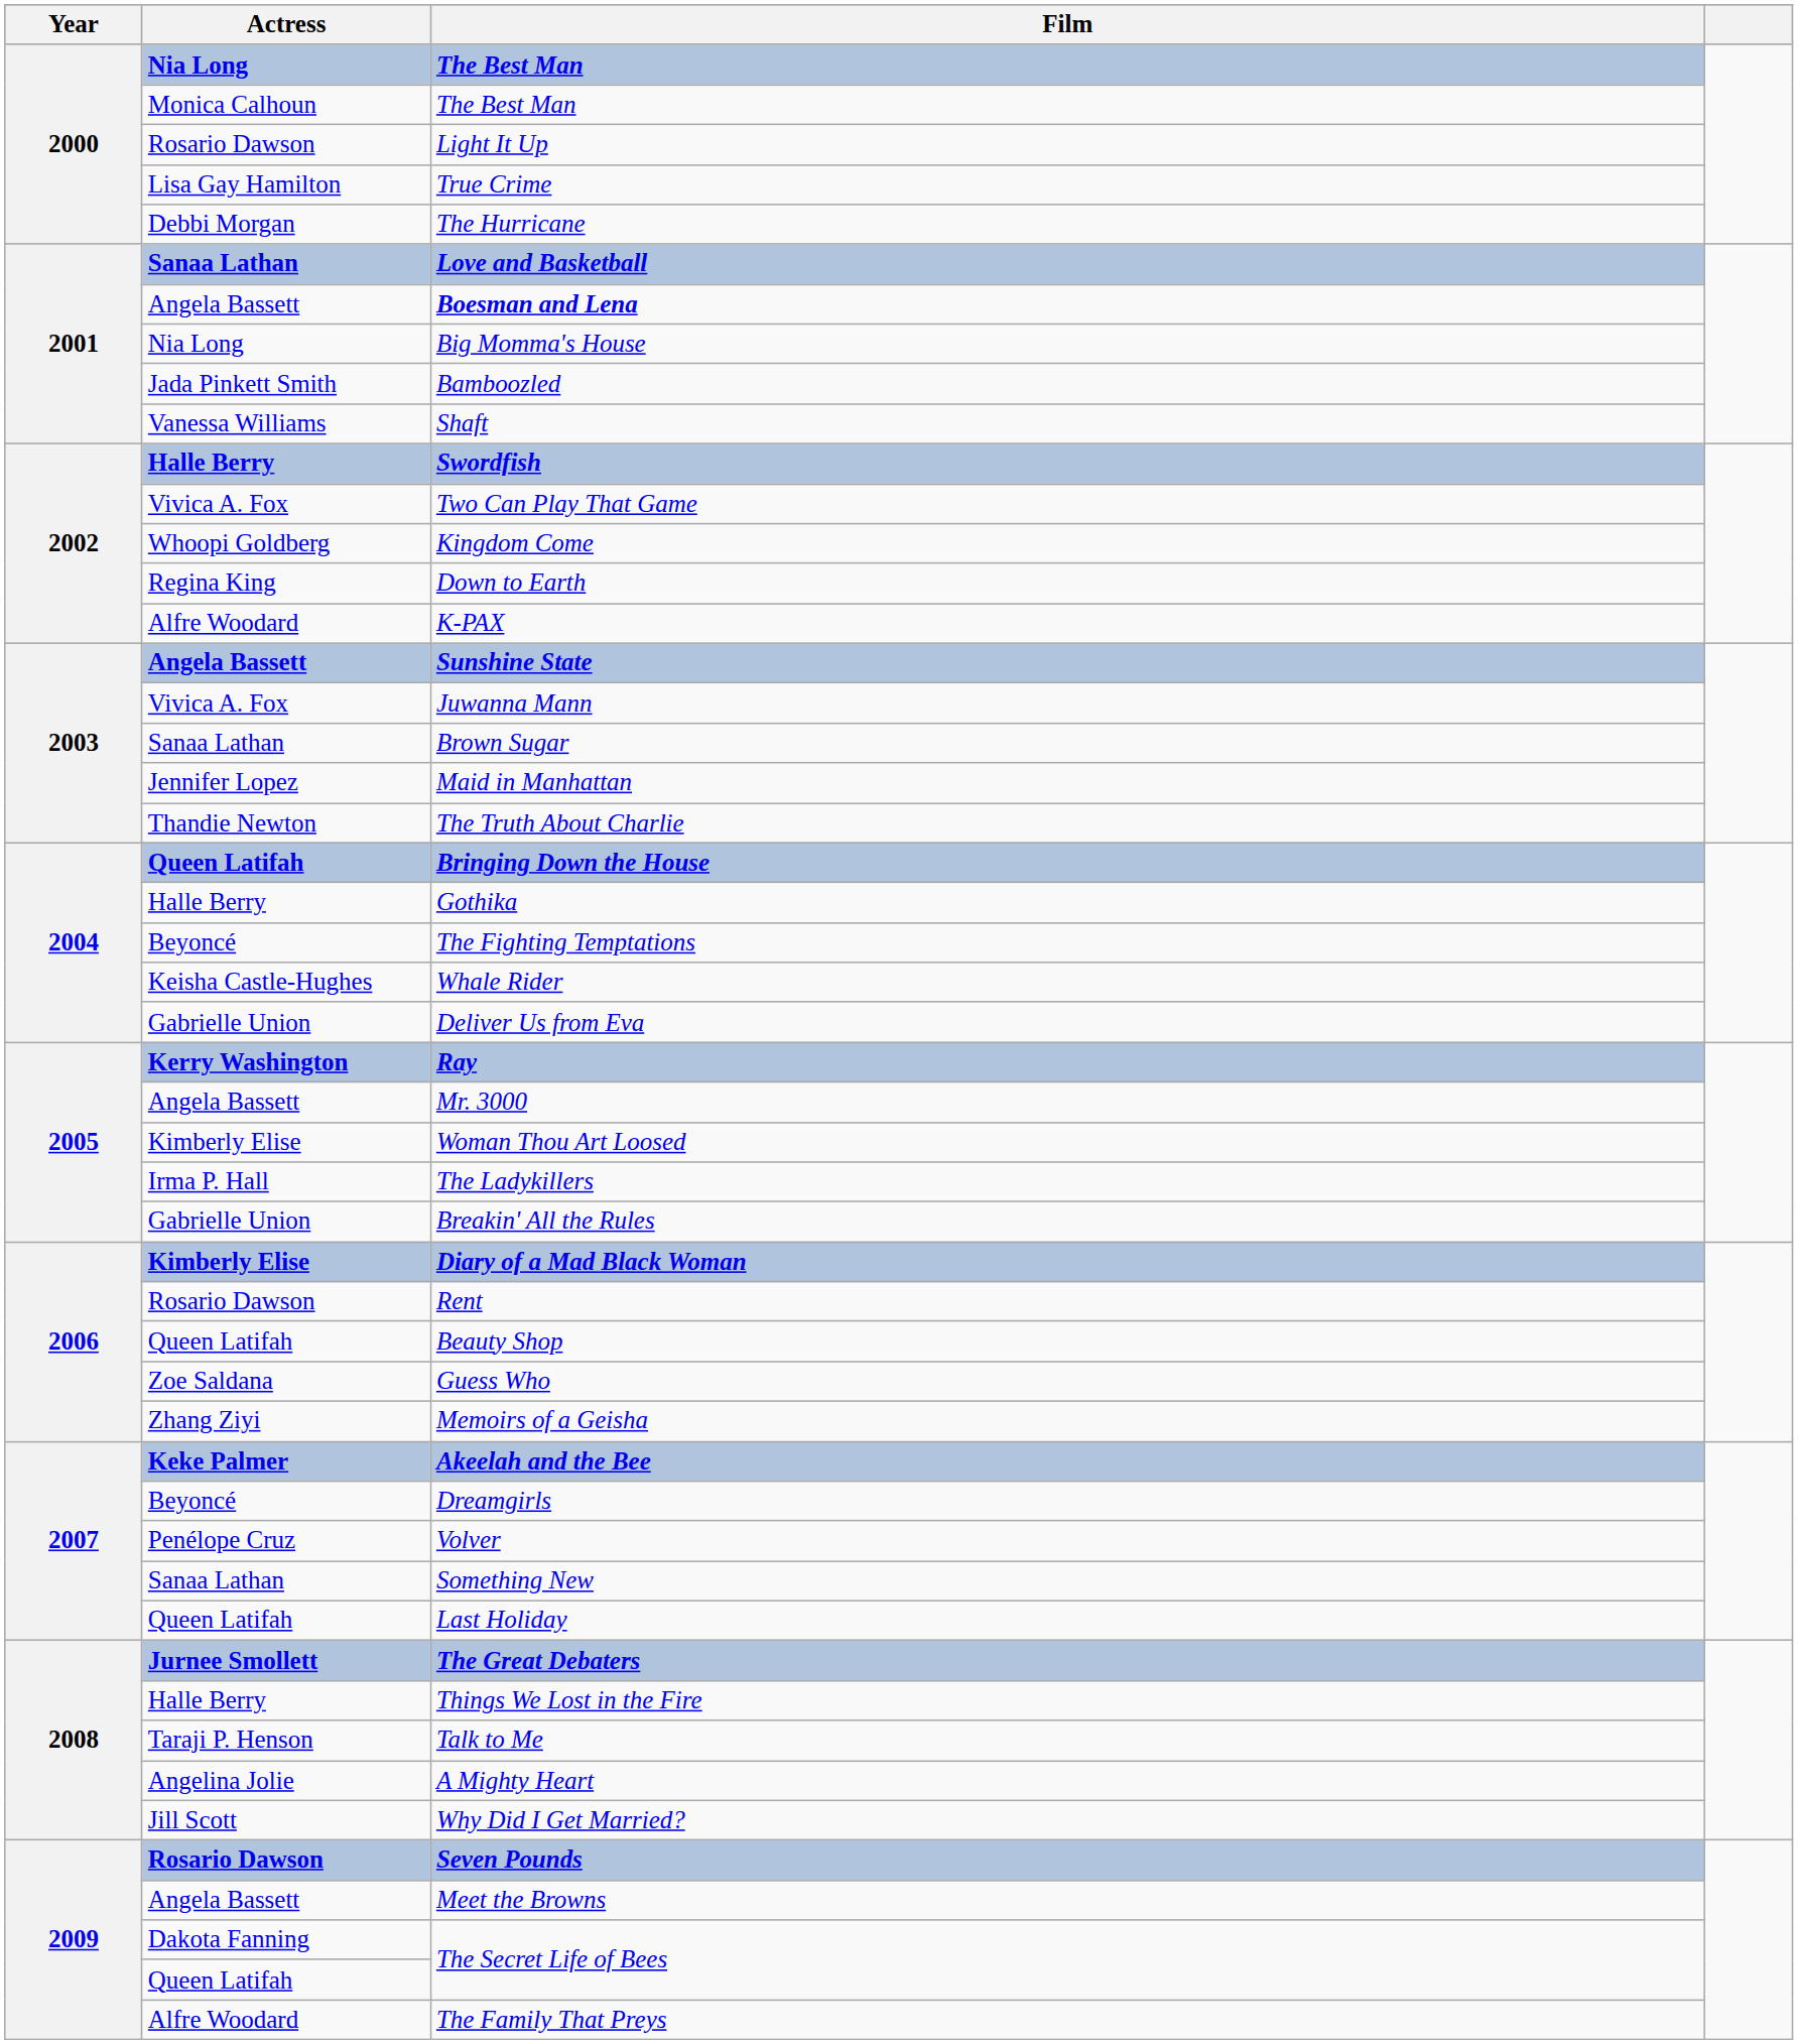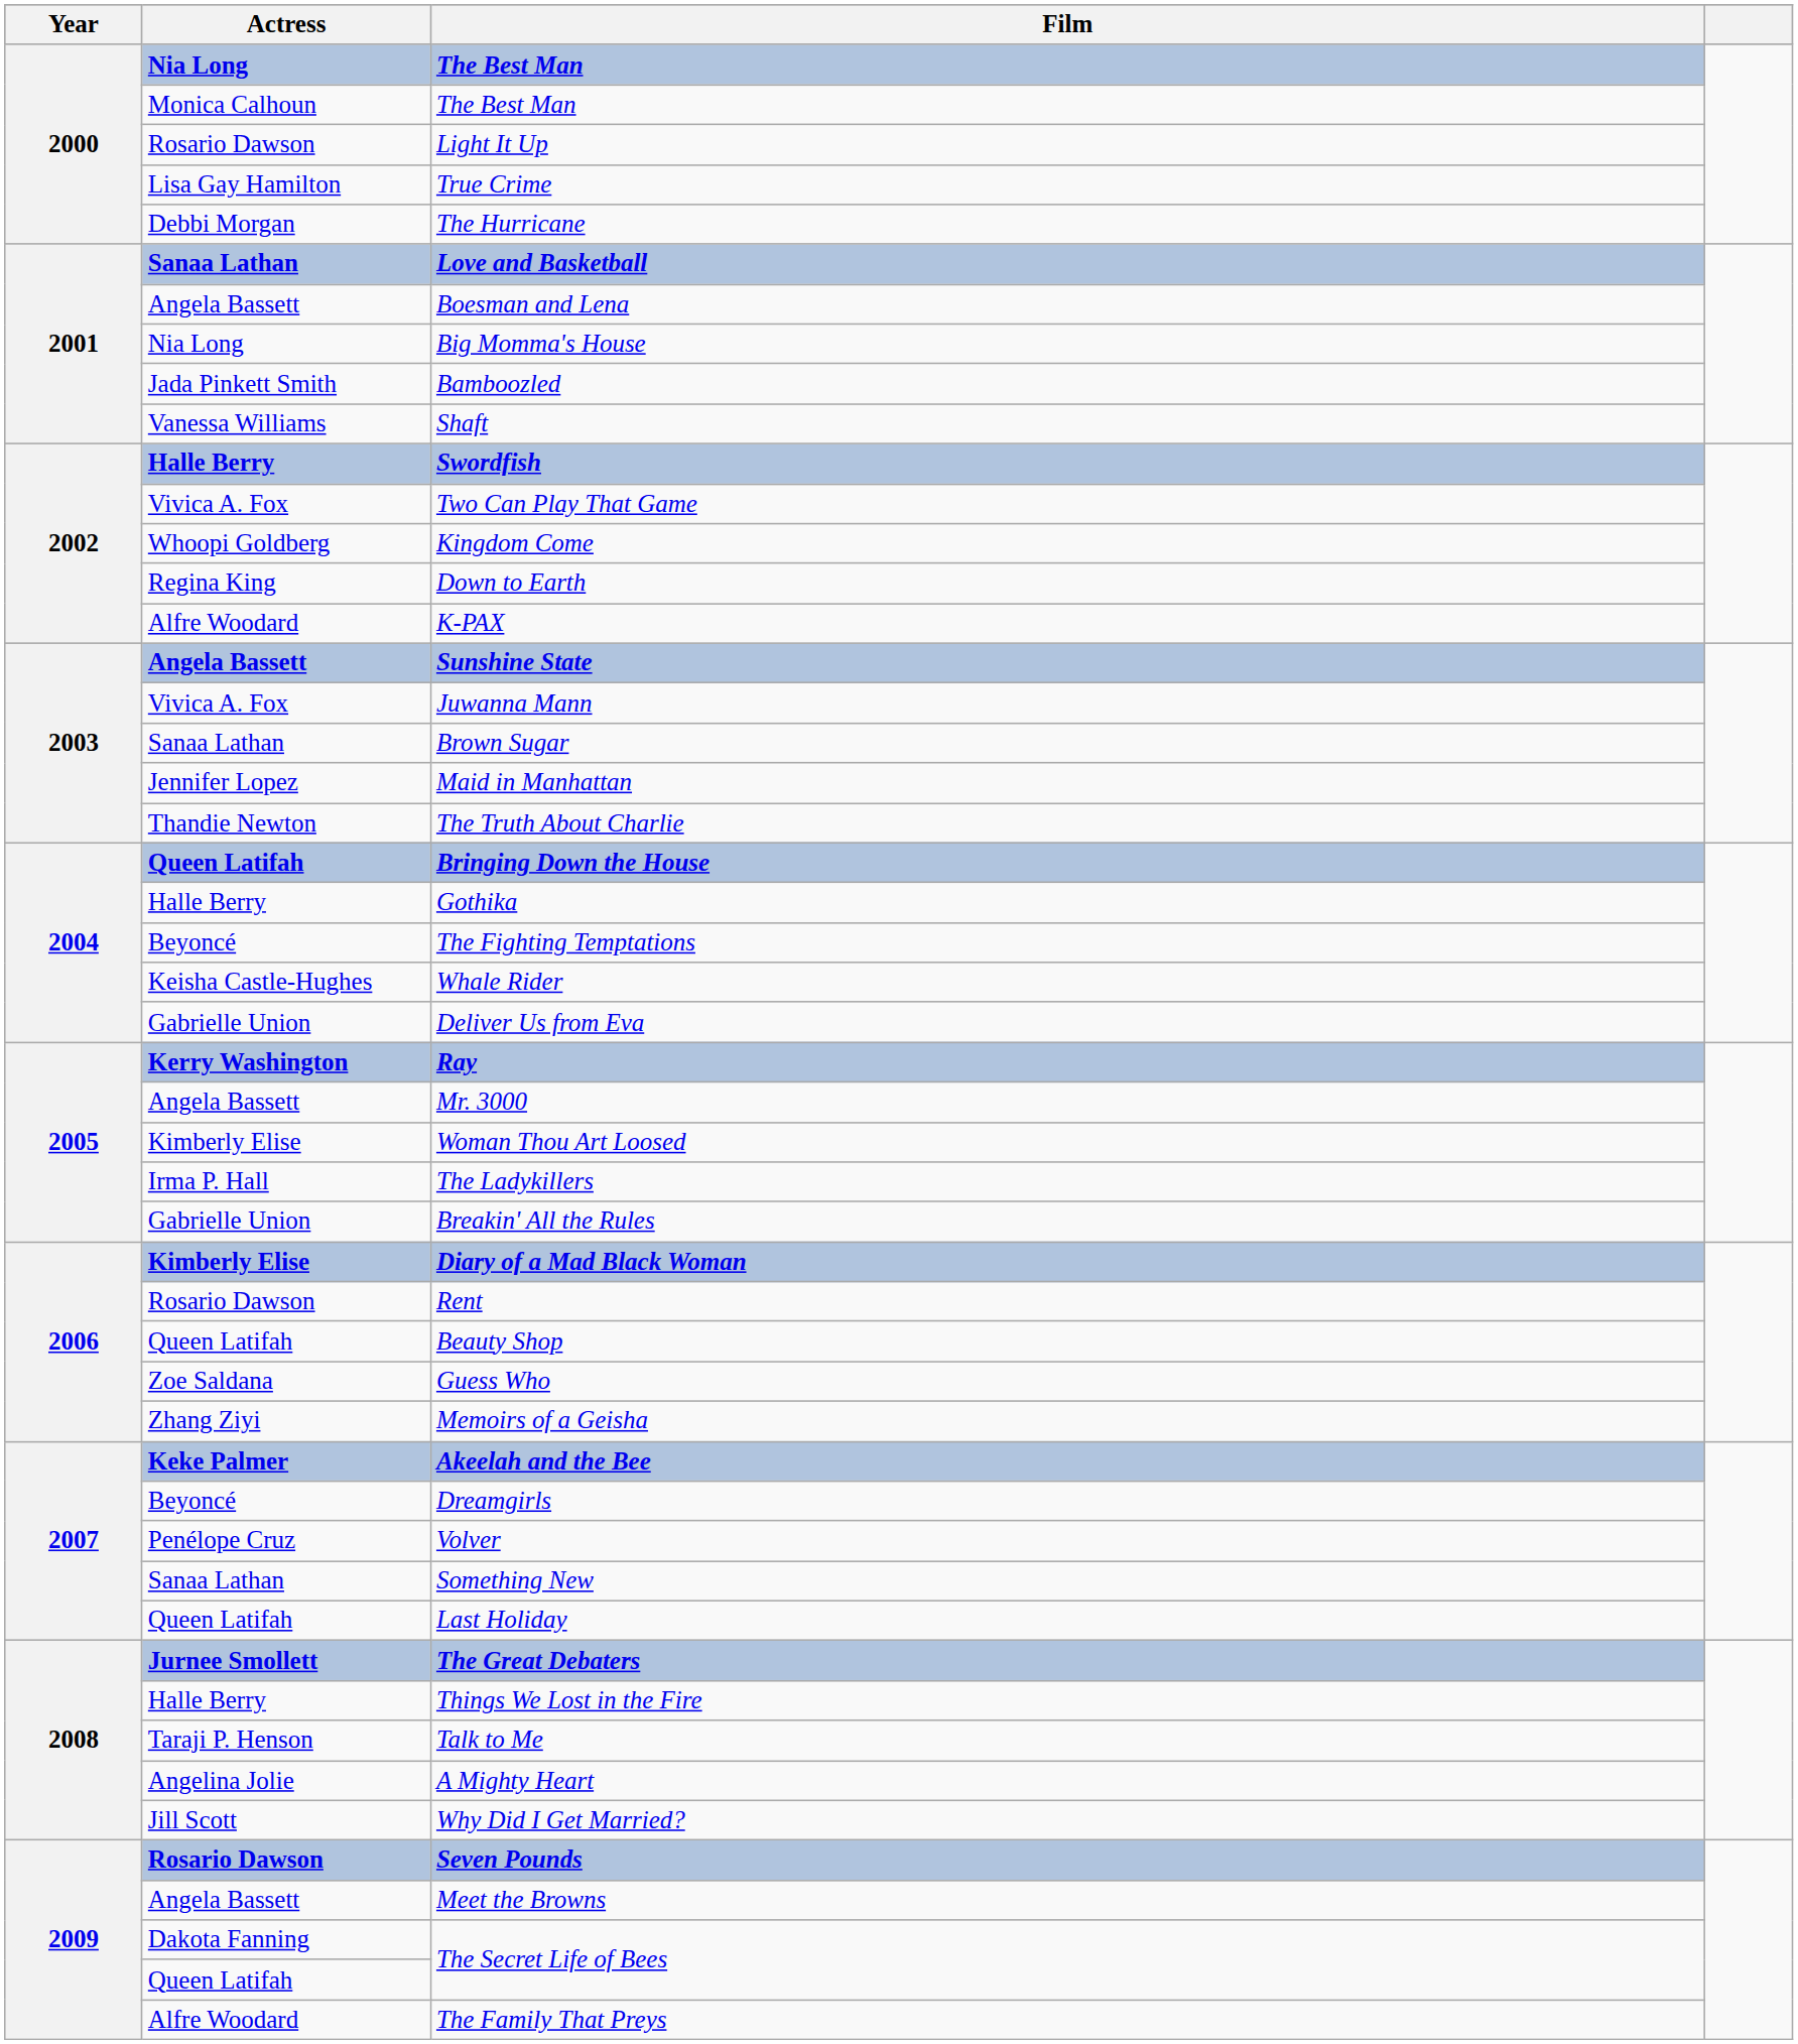Boesman and Lena | Film: bold -> normal
